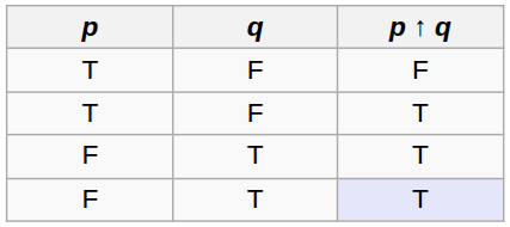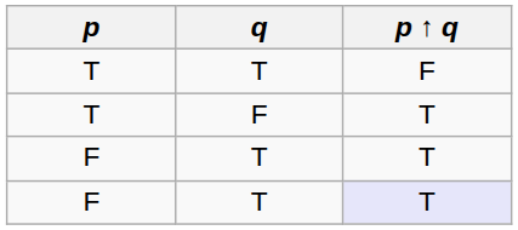row 2 | q: F -> T
